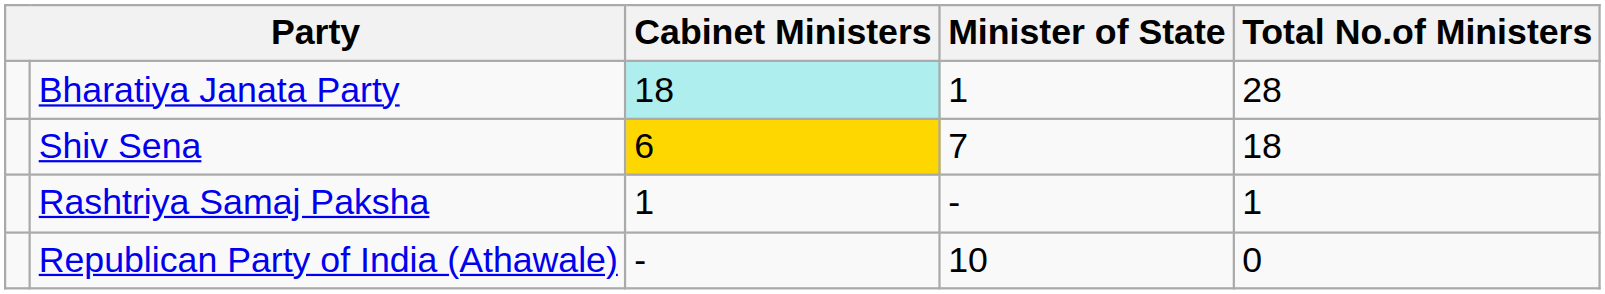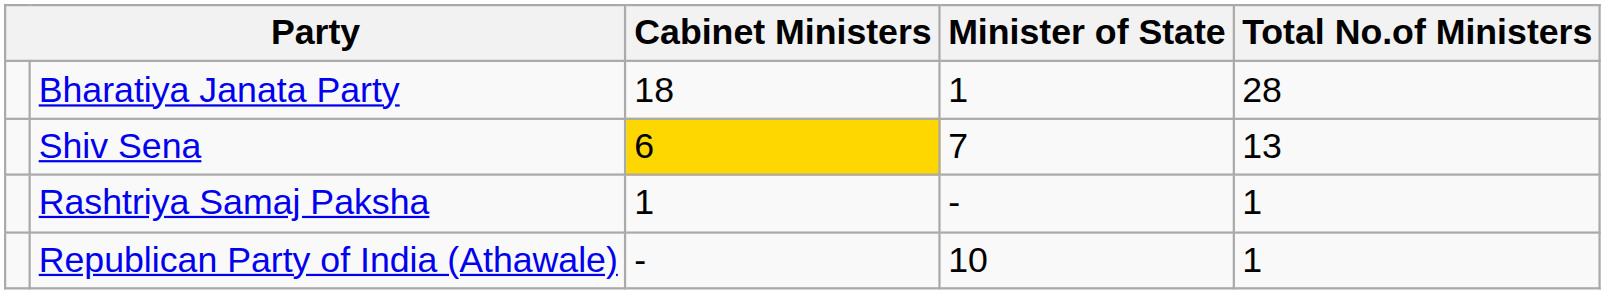Bharatiya Janata Party | Cabinet Ministers: paleturquoise background -> no background
Shiv Sena | Total No.of Ministers: 18 -> 13
Republican Party of India (Athawale) | Total No.of Ministers: 0 -> 1
